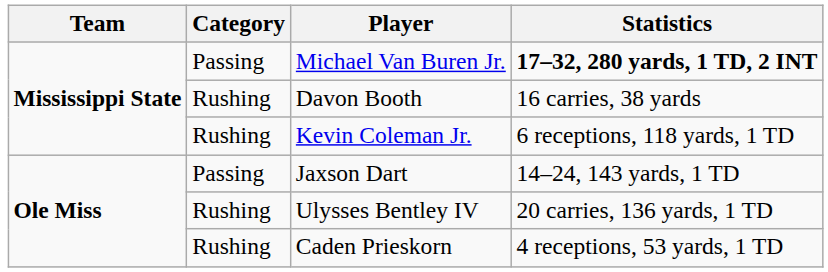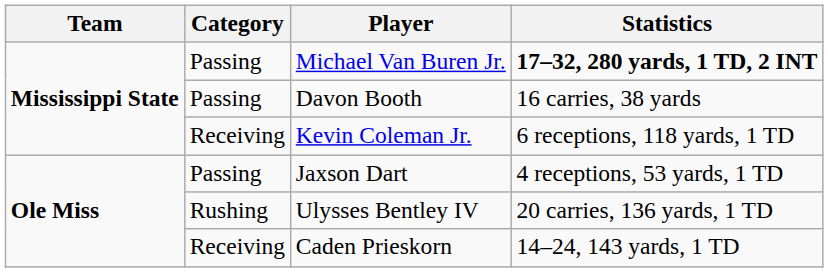Davon Booth | Category: Rushing -> Passing
Kevin Coleman Jr. | Category: Rushing -> Receiving
Jaxson Dart | Statistics: 14–24, 143 yards, 1 TD -> 4 receptions, 53 yards, 1 TD
Caden Prieskorn | Category: Rushing -> Receiving
Caden Prieskorn | Statistics: 4 receptions, 53 yards, 1 TD -> 14–24, 143 yards, 1 TD
